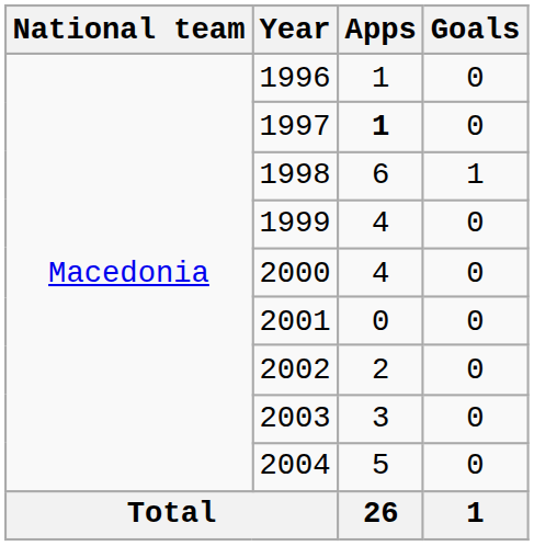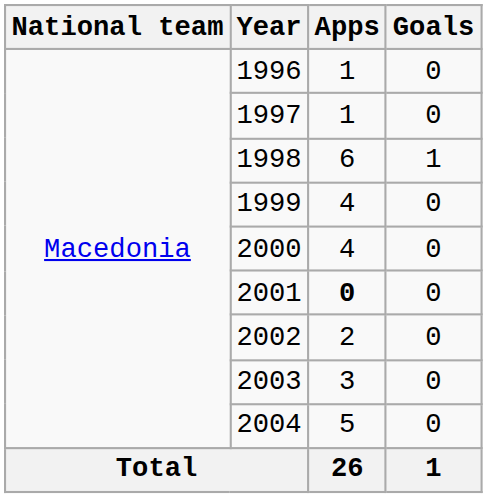1997 | Apps: bold -> normal
2001 | Apps: normal -> bold
